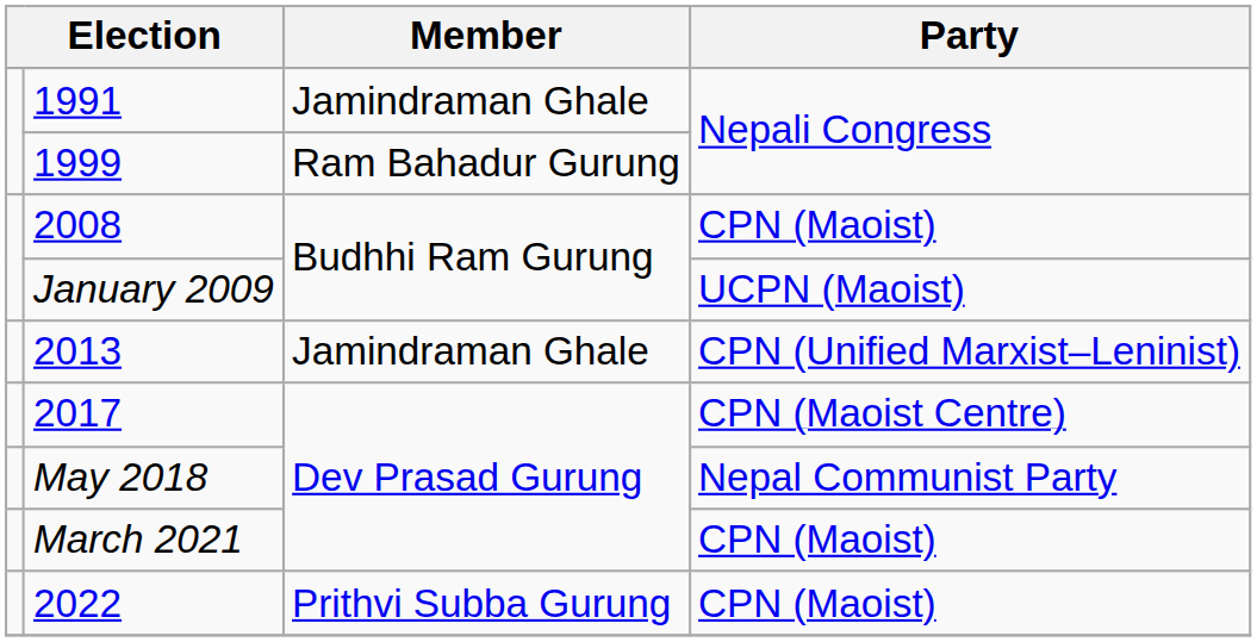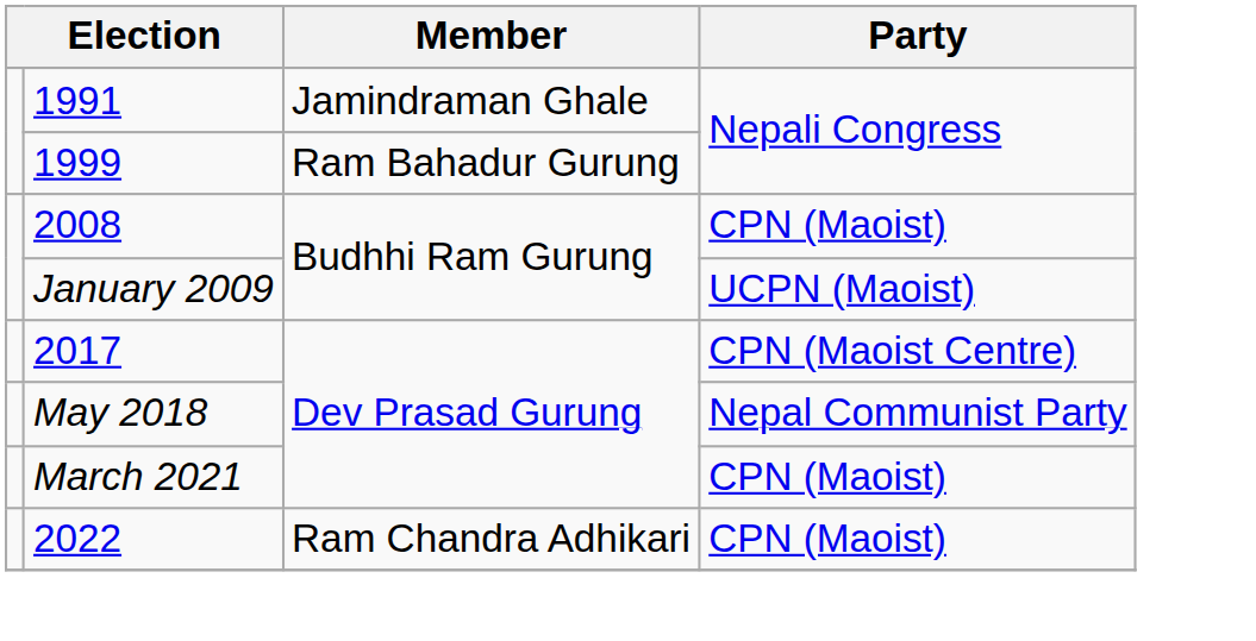- row: 2013 | Jamindraman Ghale | CPN (Unified Marxist–Leninist)
2022 | Member: Prithvi Subba Gurung -> Ram Chandra Adhikari
